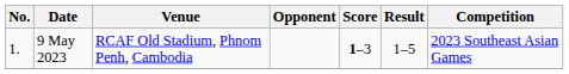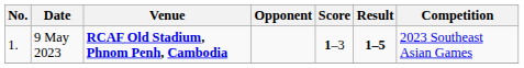9 May 2023 | Venue: normal -> bold
9 May 2023 | Result: normal -> bold
